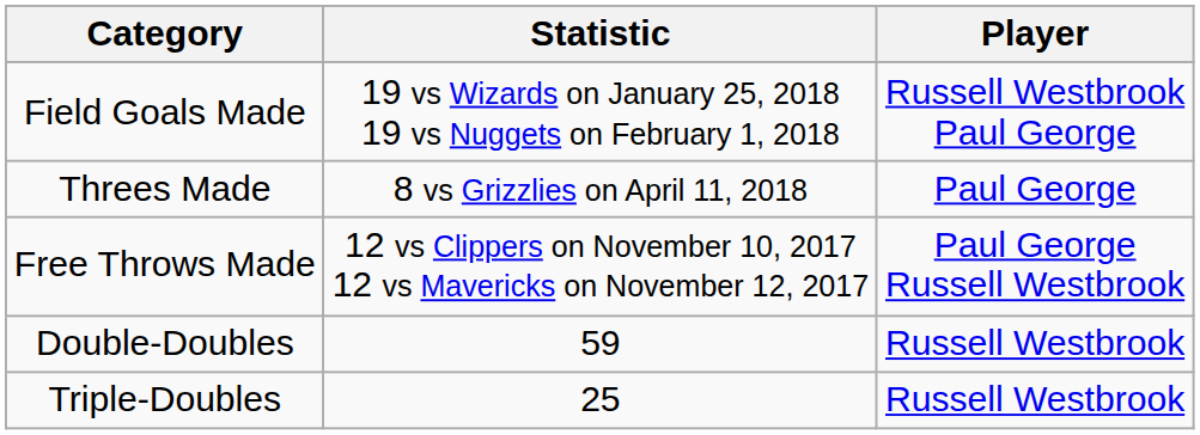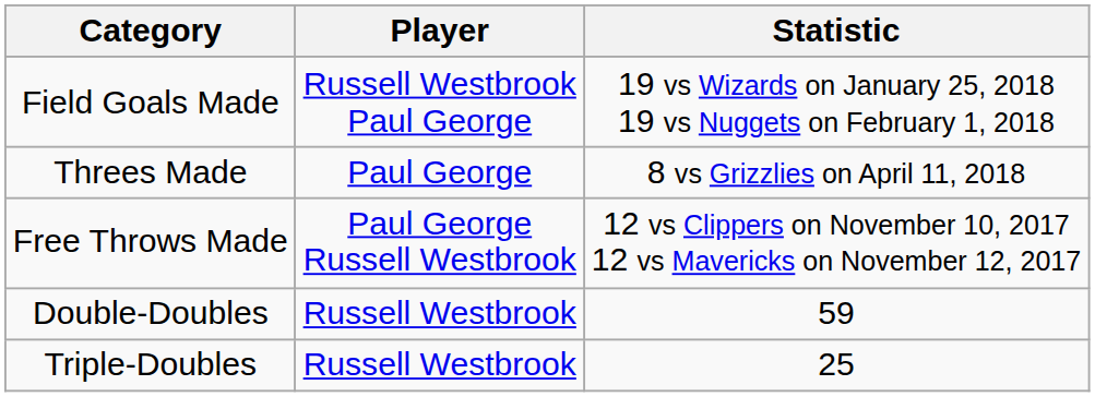columns swapped: Player <-> Statistic
